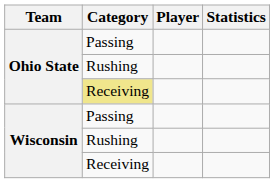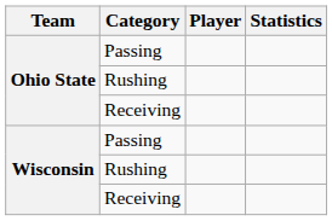Ohio State / Receiving | Category: khaki background -> no background
